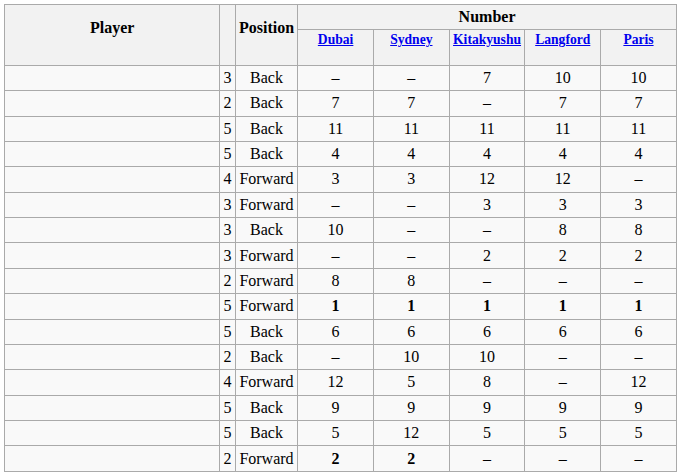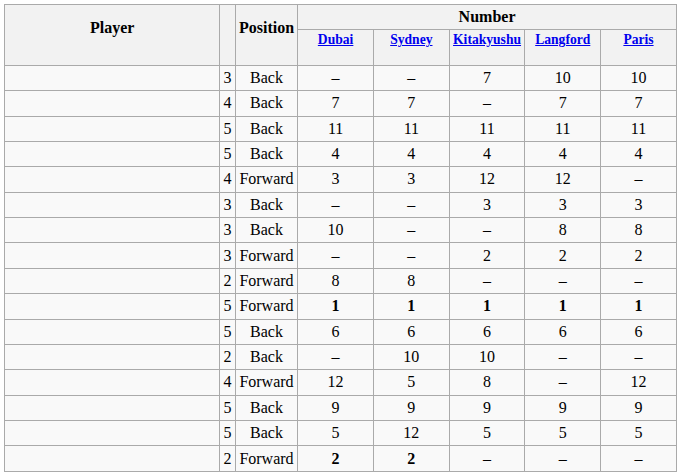row 5 | column 2: 2 -> 4
row 9 | Position: Forward -> Back
